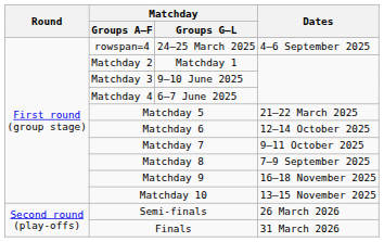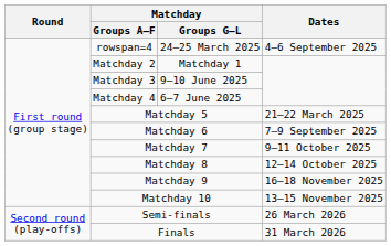Matchday 6 | Dates: 12–14 October 2025 -> 7–9 September 2025
Matchday 8 | Dates: 7–9 September 2025 -> 12–14 October 2025
